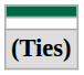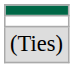row 3 | column 1: bold -> normal
